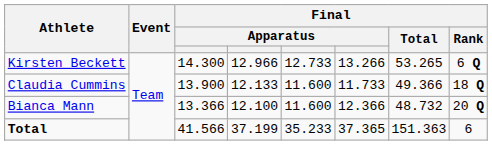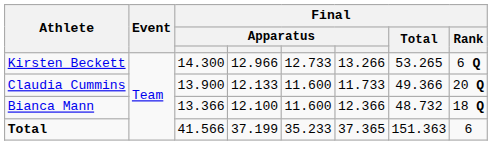Claudia Cummins | Final / Rank: 18 Q -> 20 Q
Bianca Mann | Final / Rank: 20 Q -> 18 Q
